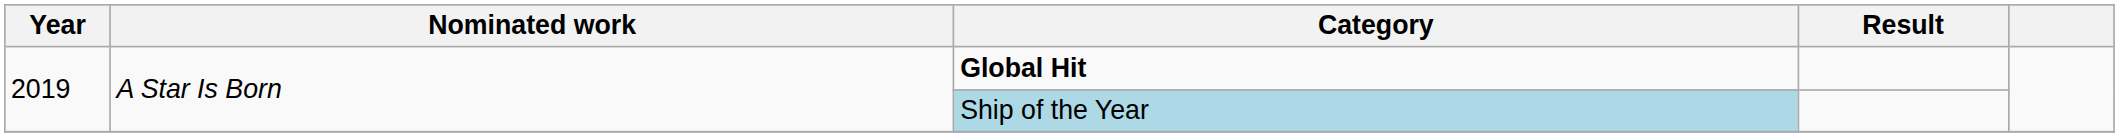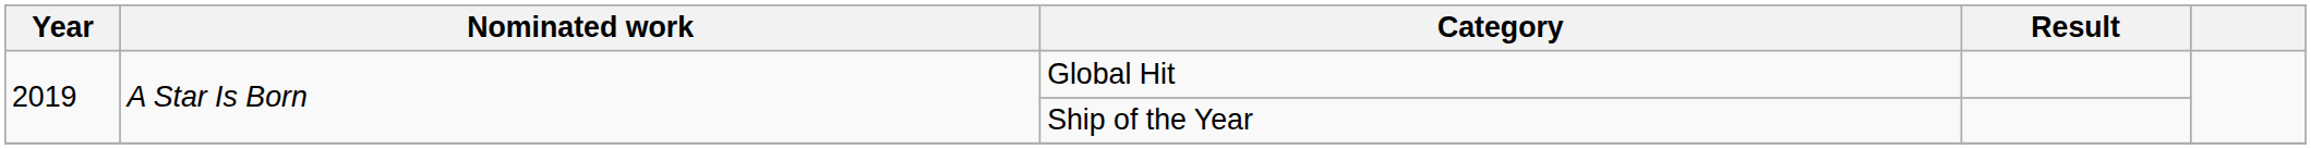Global Hit | Category: bold -> normal
Ship of the Year | Category: lightblue background -> no background
